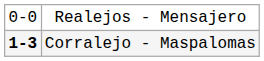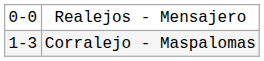Corralejo - Maspalomas | column 1: bold -> normal
